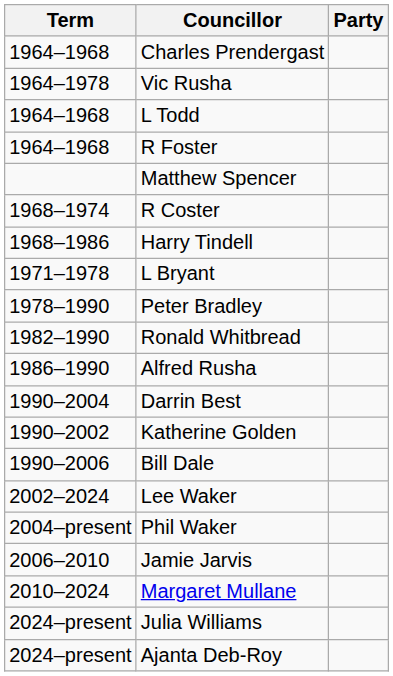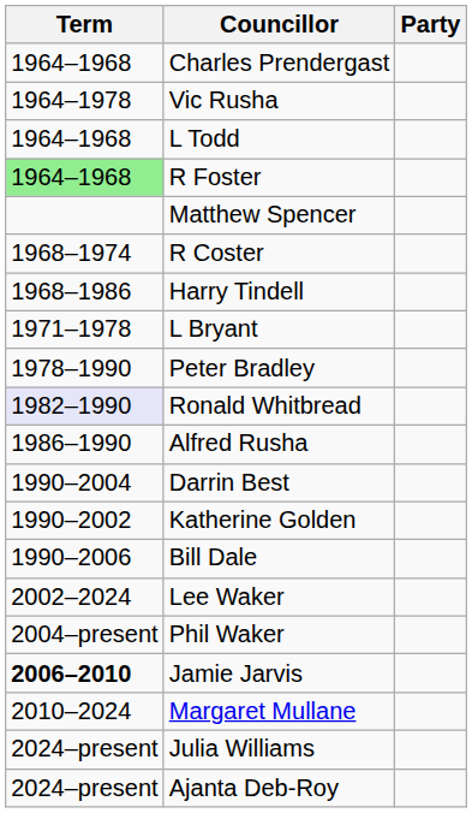R Foster | Term: no background -> lightgreen background
Ronald Whitbread | Term: no background -> lavender background
Jamie Jarvis | Term: normal -> bold
